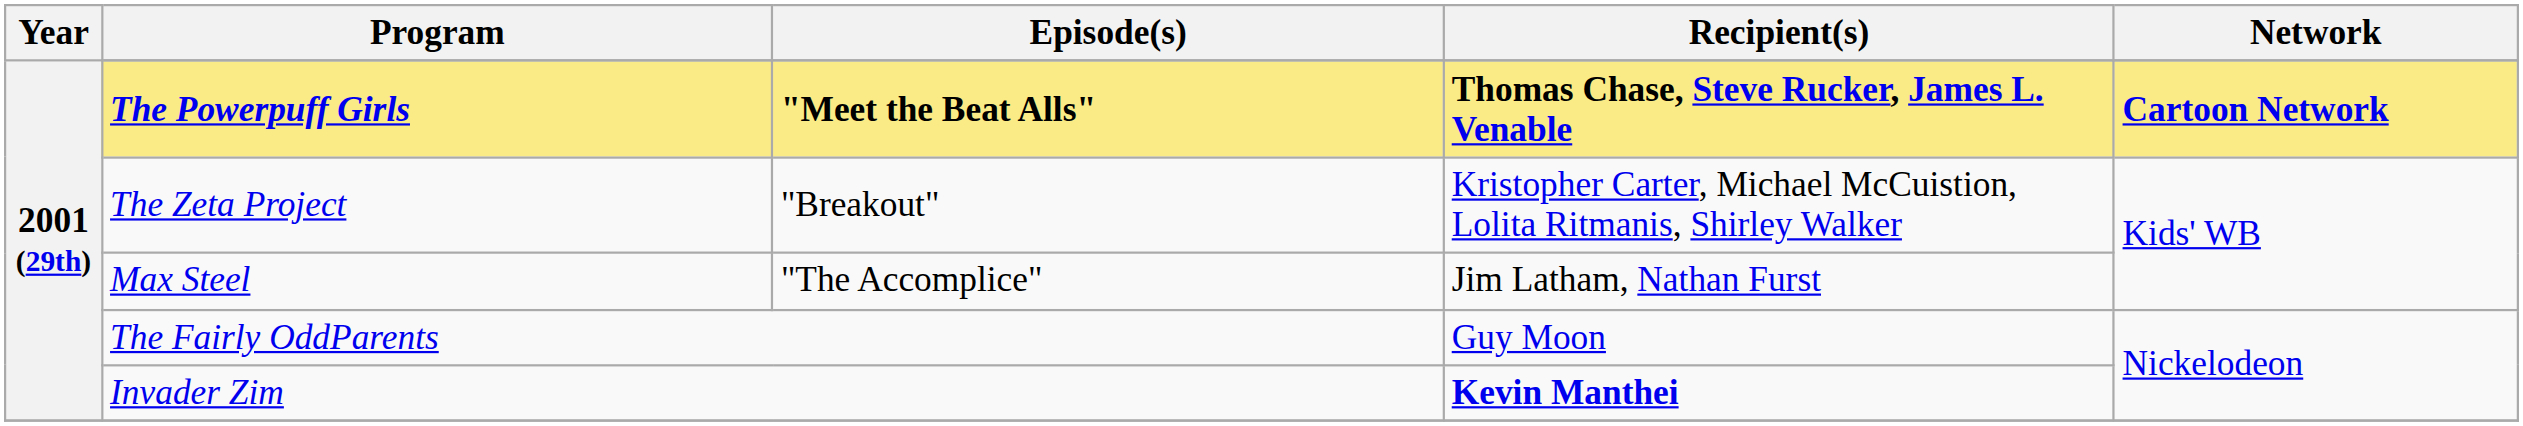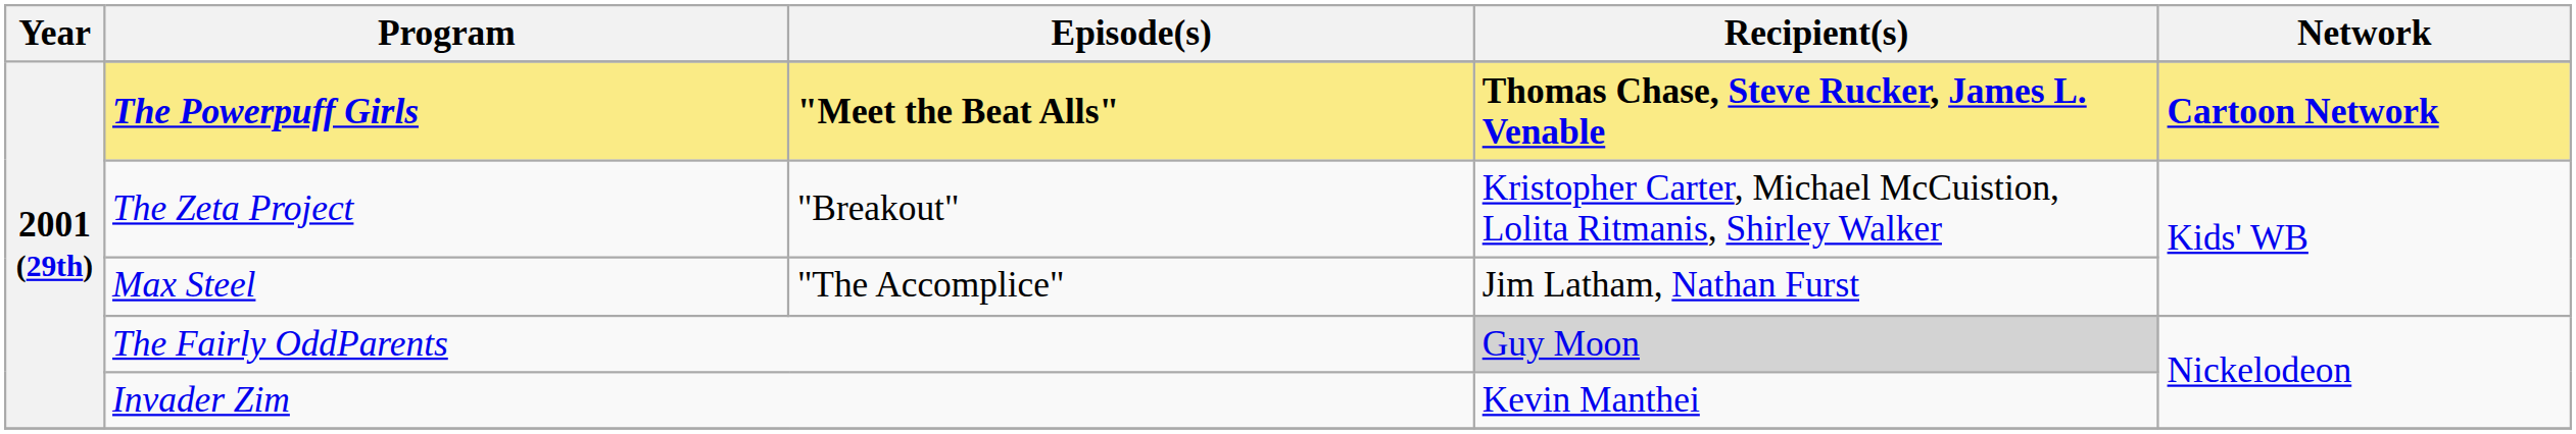The Fairly OddParents | Recipient(s): no background -> lightgrey background
Invader Zim | Recipient(s): bold -> normal
